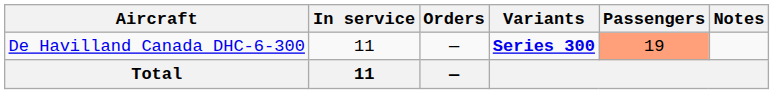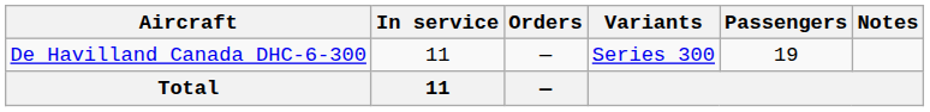De Havilland Canada DHC-6-300 | Variants: bold -> normal
De Havilland Canada DHC-6-300 | Passengers: lightsalmon background -> no background
